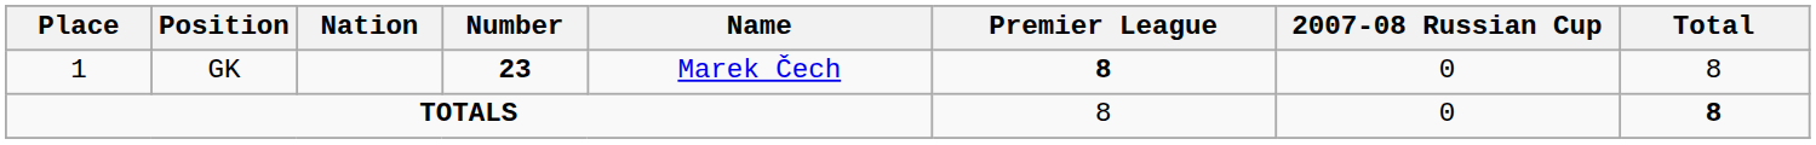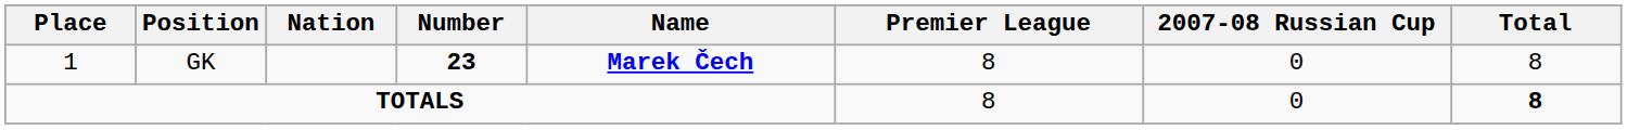1 | Name: normal -> bold
1 | Premier League: bold -> normal
